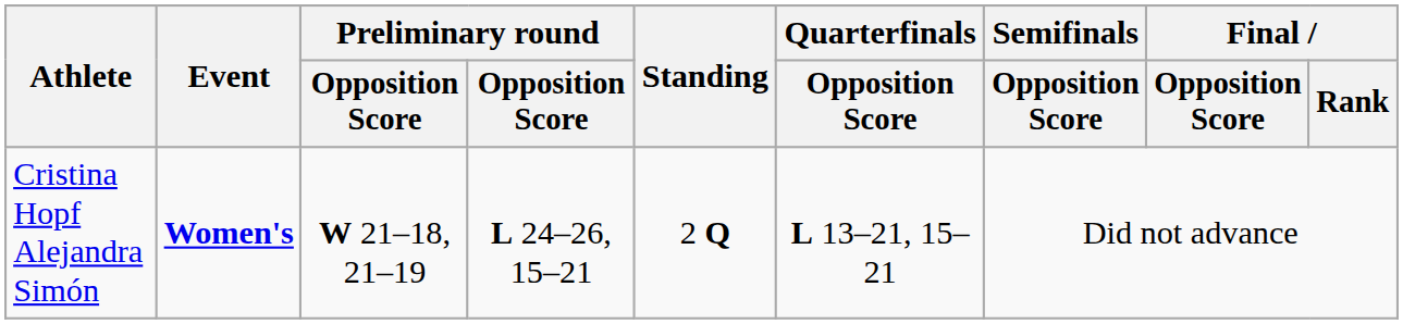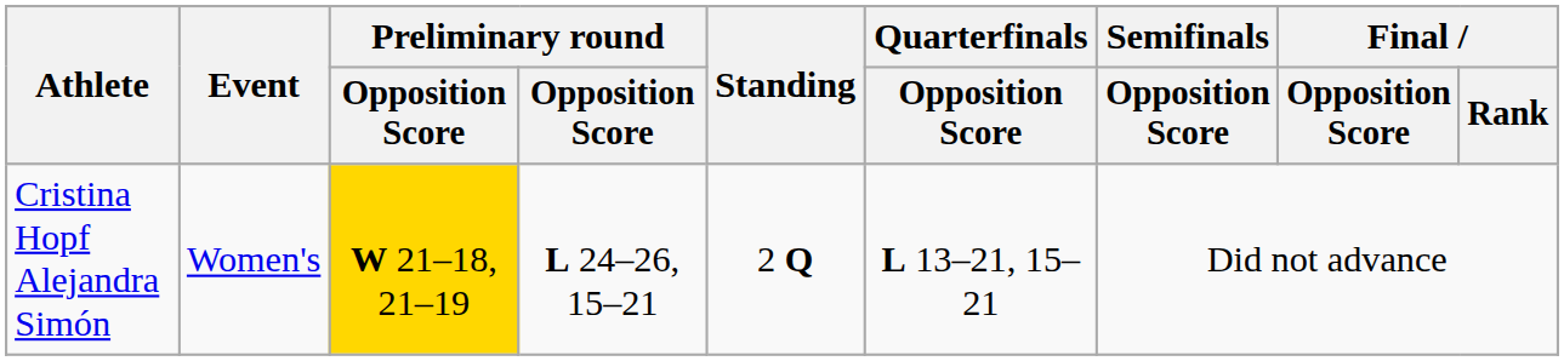Cristina Hopf Alejandra Simón | Event: bold -> normal
Cristina Hopf Alejandra Simón | column 3: no background -> gold background
